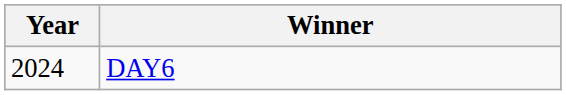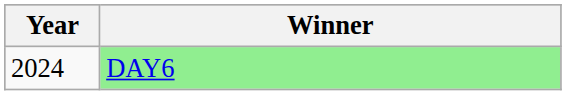DAY6 | Winner: no background -> lightgreen background
